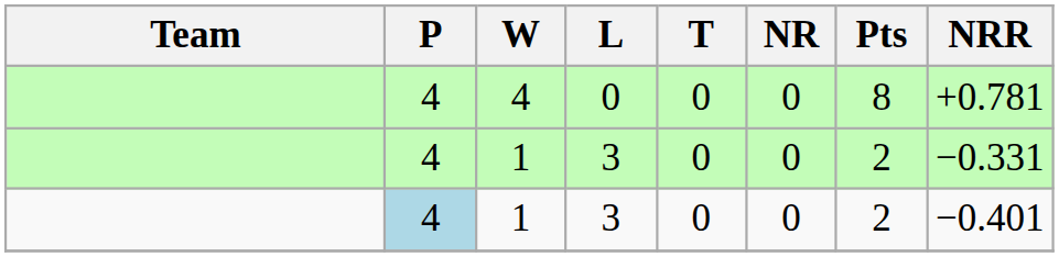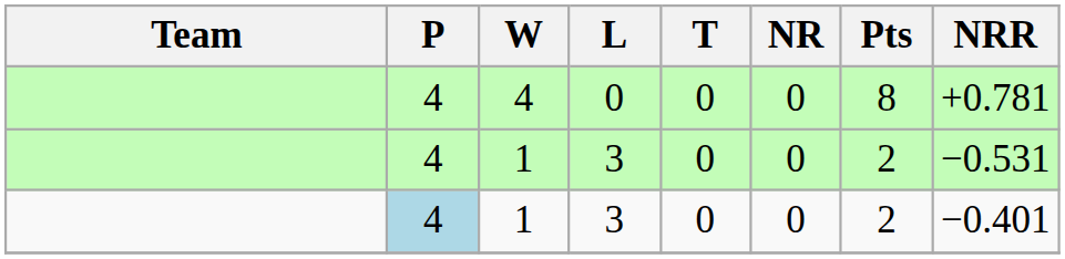row 3 | NRR: −0.331 -> −0.531
